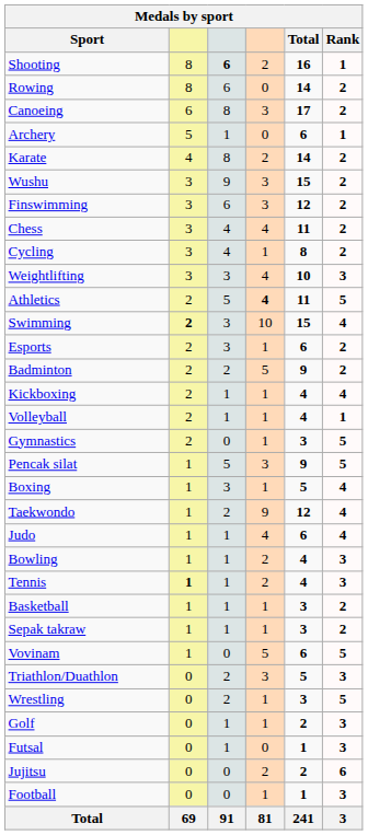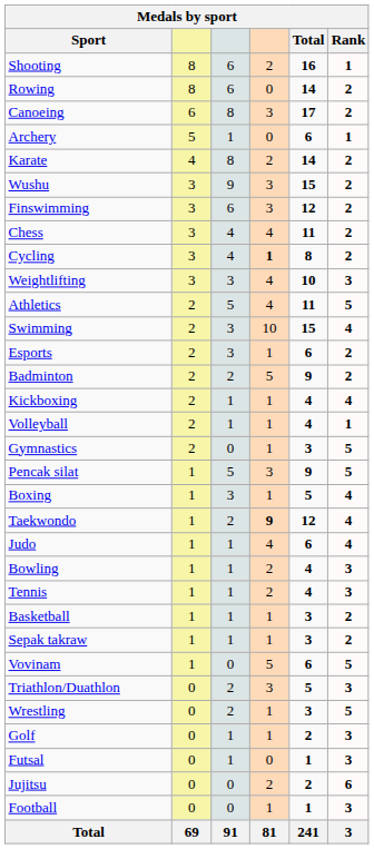Shooting | column 3: bold -> normal
Cycling | column 4: normal -> bold
Athletics | column 4: bold -> normal
Swimming | column 2: bold -> normal
Taekwondo | column 4: normal -> bold
Tennis | column 2: bold -> normal
